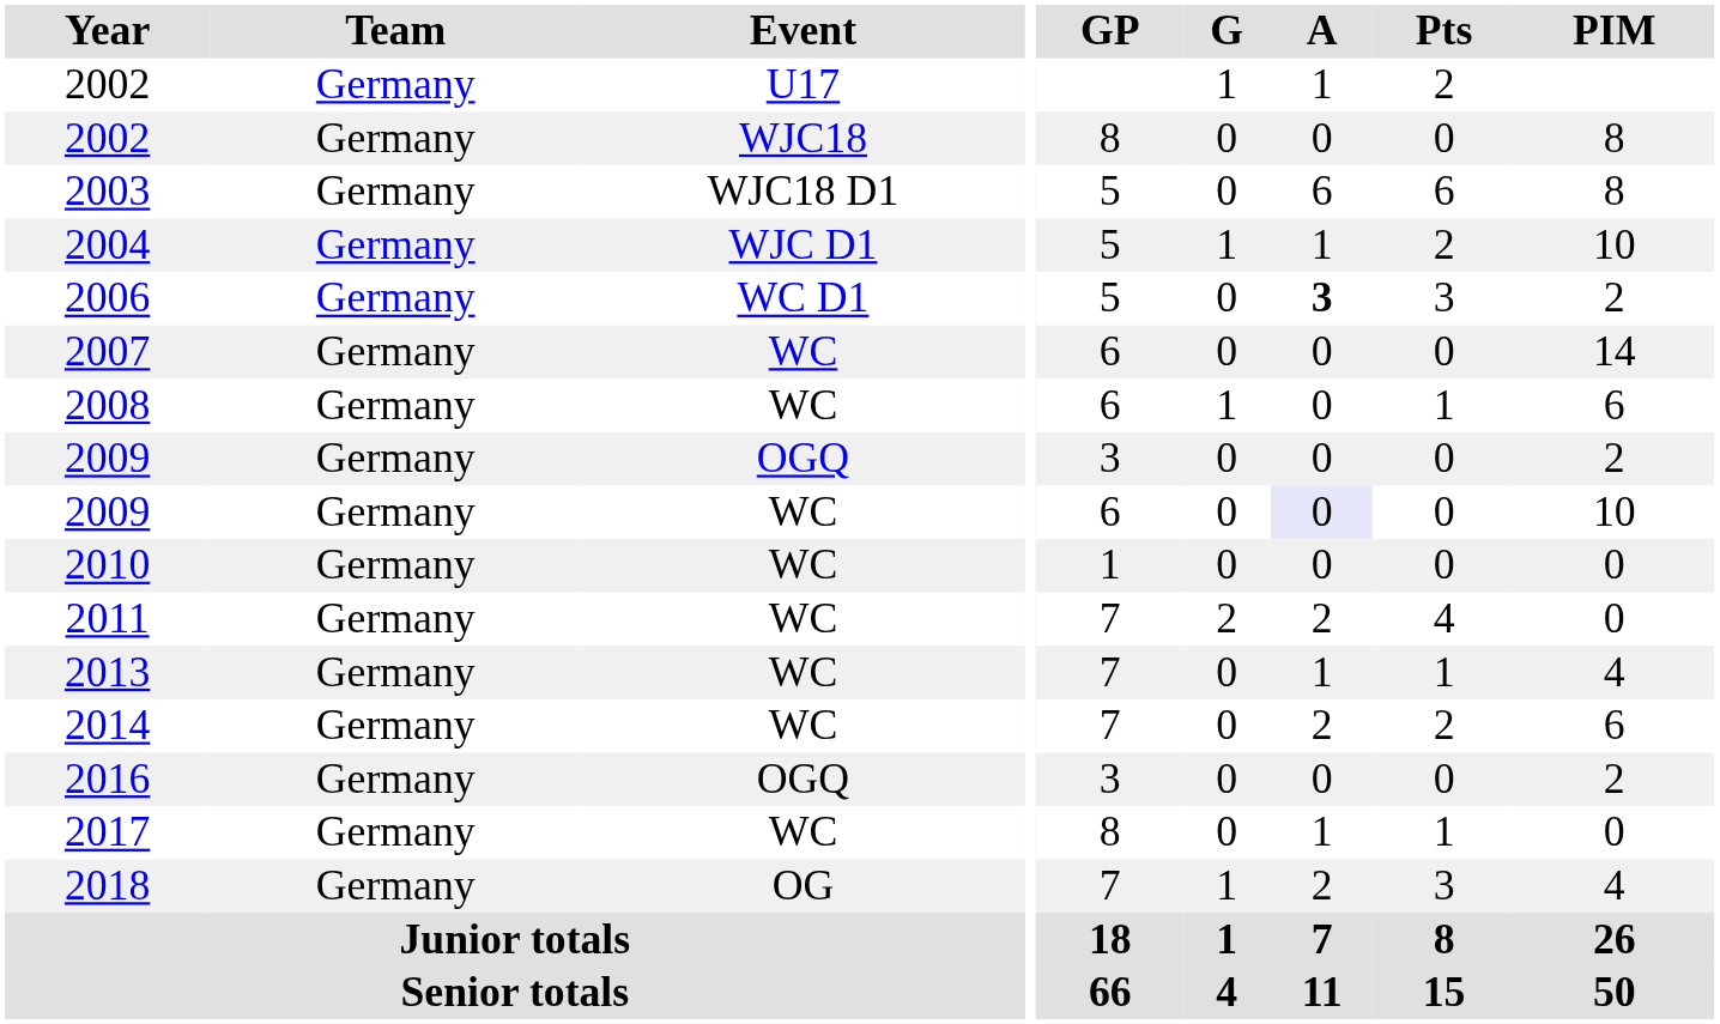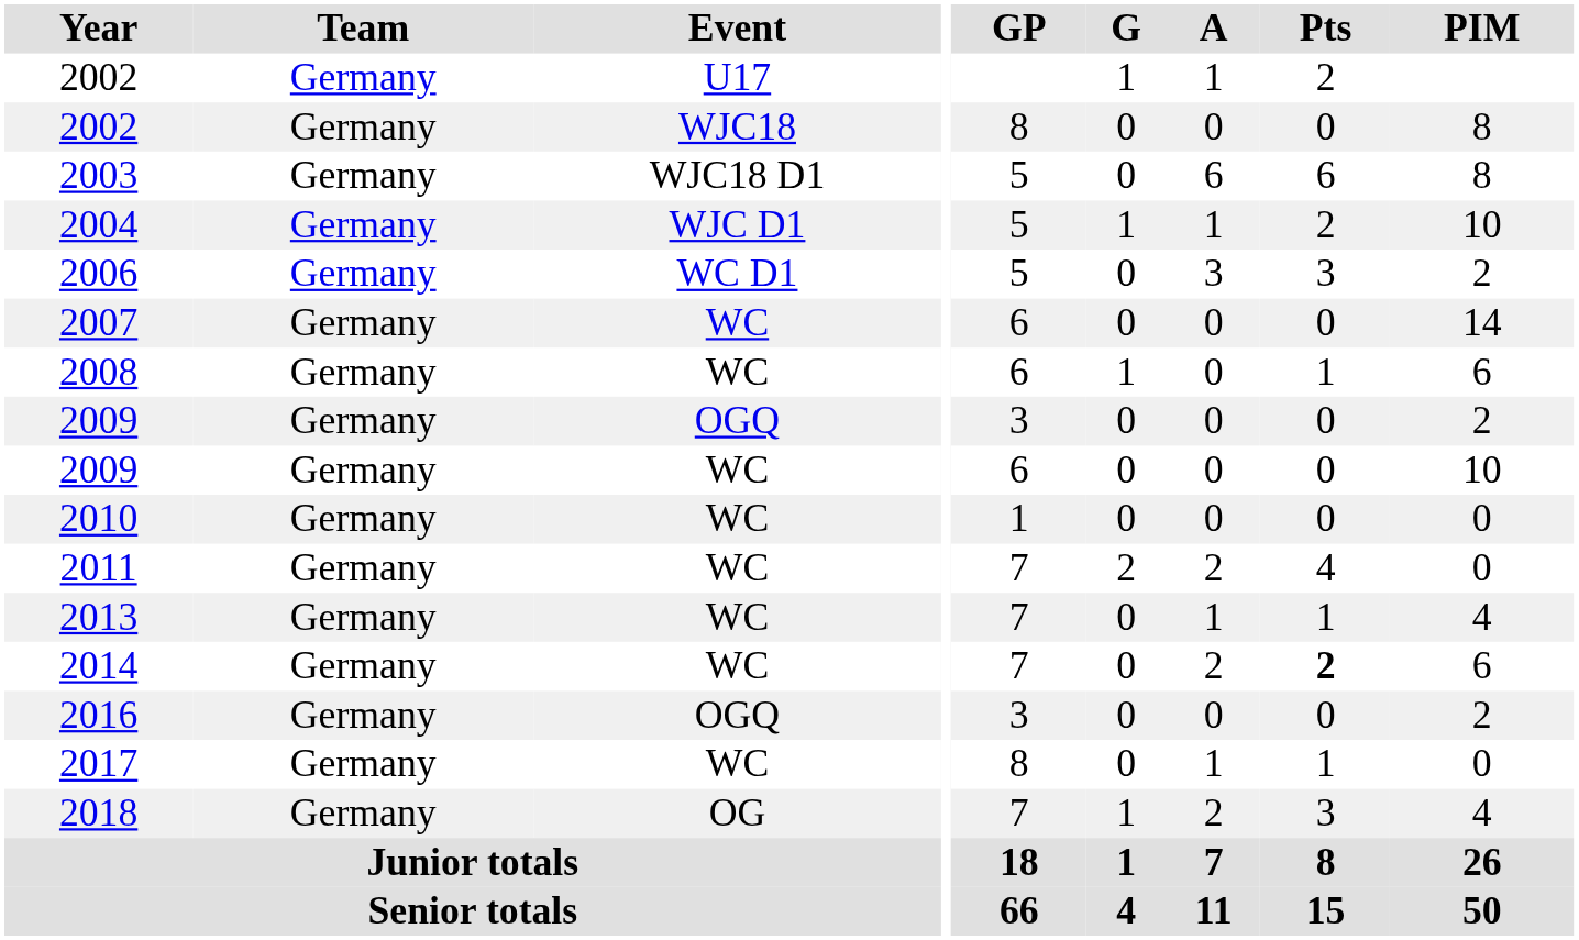2006 | A: bold -> normal
2009 / WC | A: lavender background -> no background
2014 | Pts: normal -> bold
